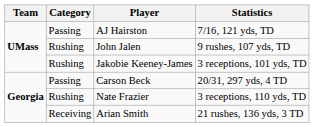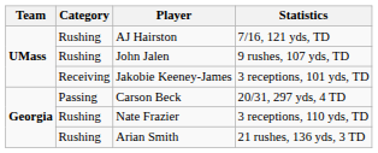AJ Hairston | Category: Passing -> Rushing
Jakobie Keeney-James | Category: Rushing -> Receiving
Arian Smith | Category: Receiving -> Rushing
